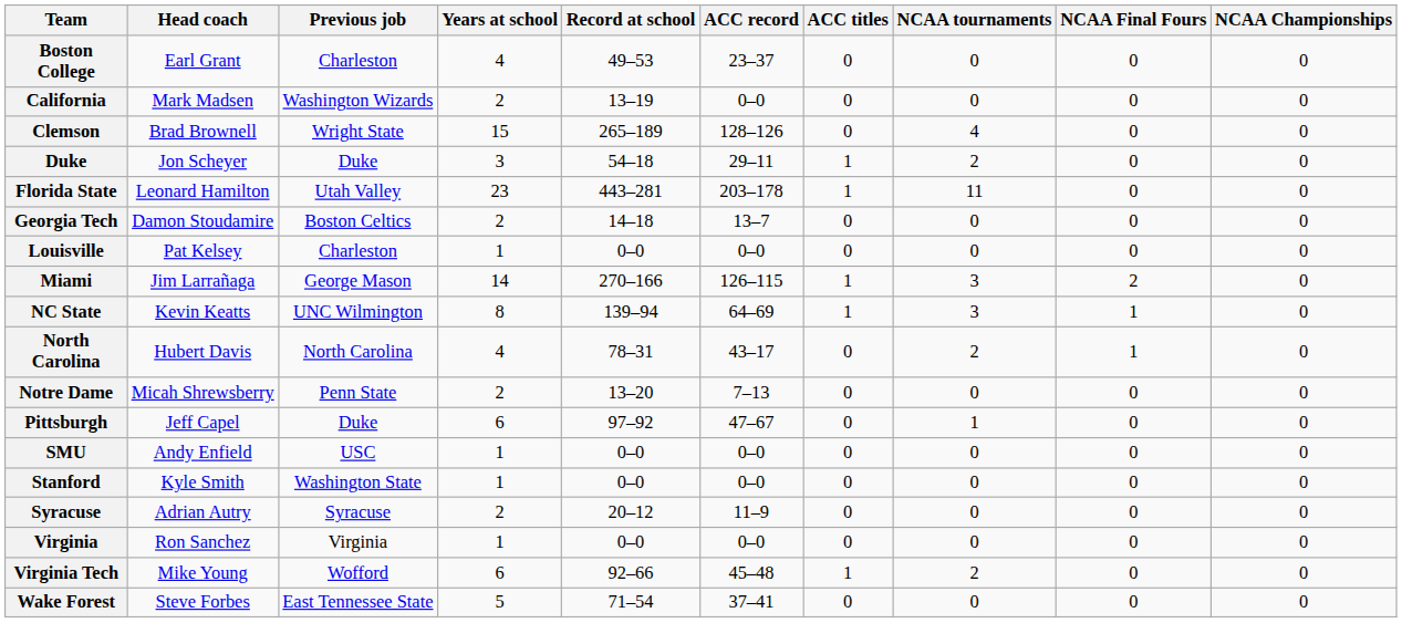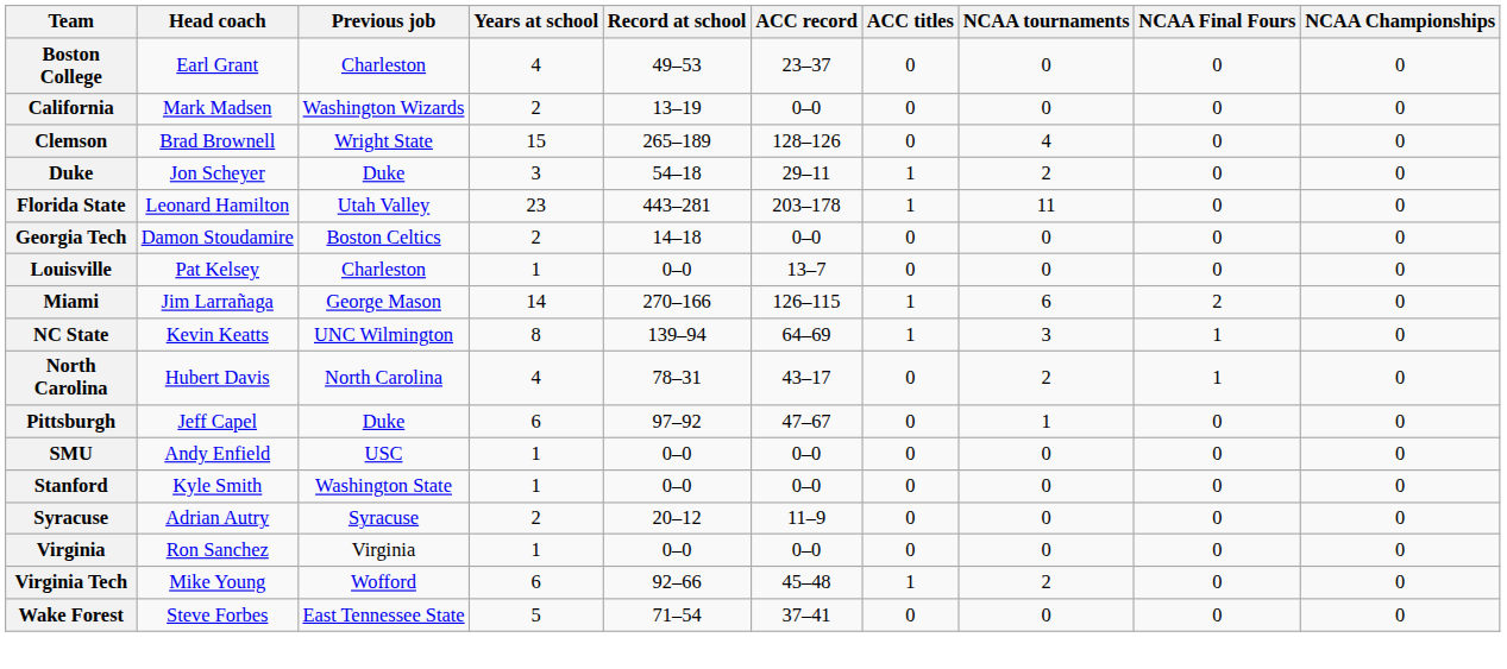Georgia Tech | ACC record: 13–7 -> 0–0
Louisville | ACC record: 0–0 -> 13–7
Miami | NCAA tournaments: 3 -> 6
- row: Notre Dame | Micah Shrewsberry | Penn State | 2 | 13–20 | 7–13 | 0 | 0 | 0 | 0
